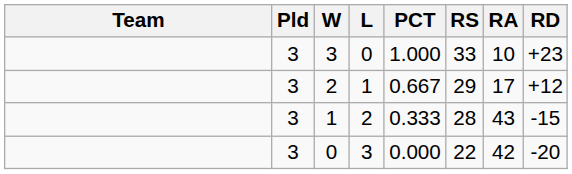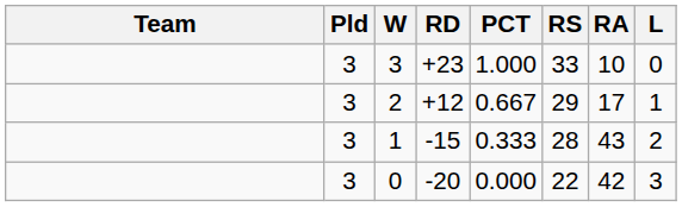columns swapped: L <-> RD
